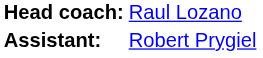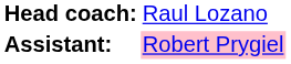Assistant: | column 2: no background -> pink background
